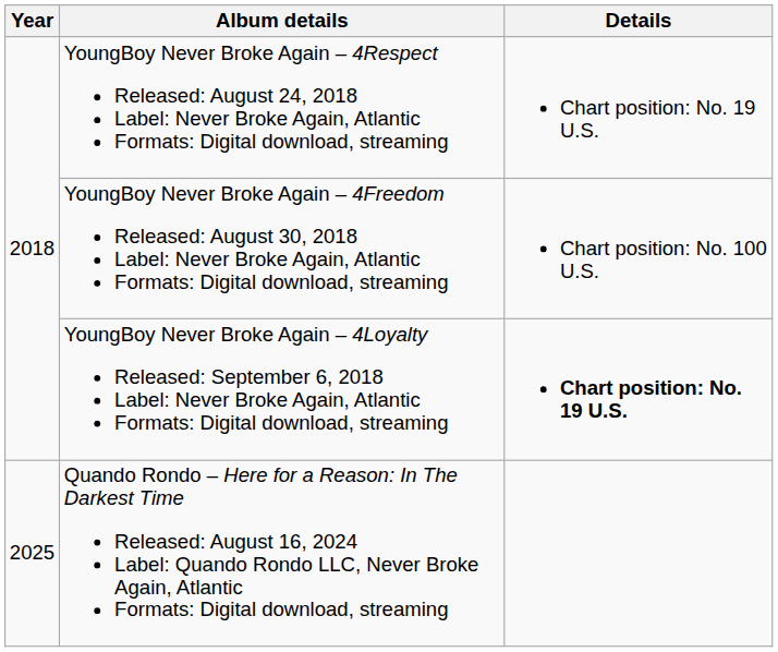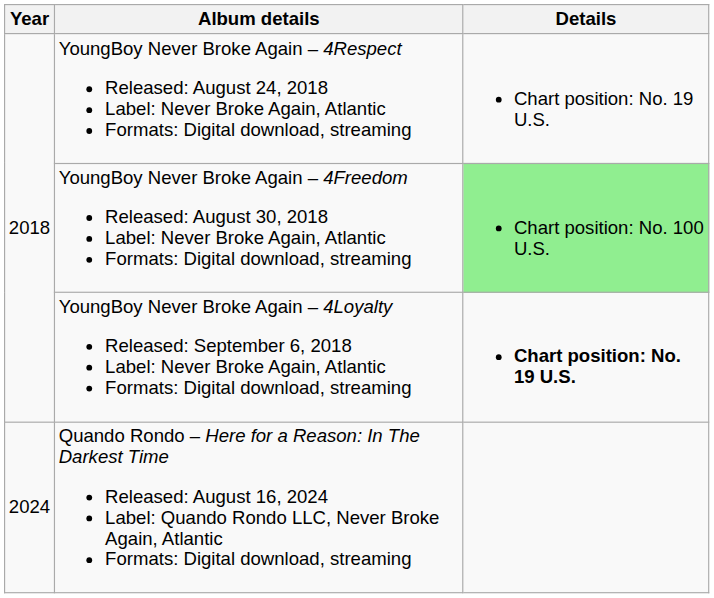row 3 | Details: no background -> lightgreen background
row 5 | Year: 2025 -> 2024
